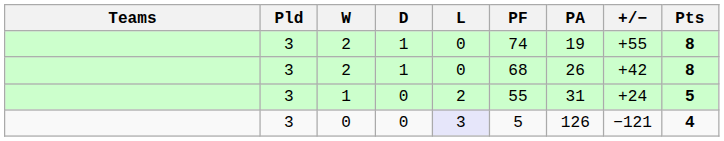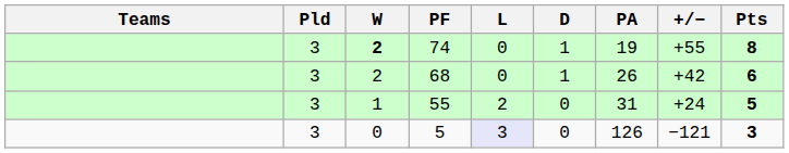columns swapped: D <-> PF
row 2 | W: normal -> bold
row 3 | Pts: 8 -> 6
row 5 | Pts: 4 -> 3
